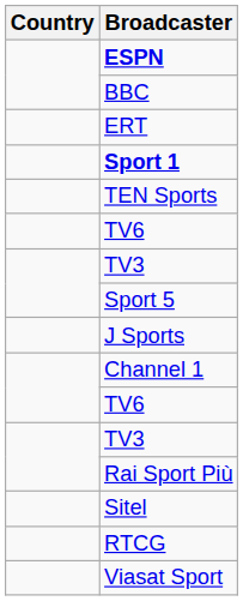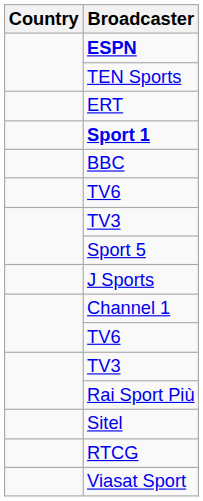row 3 | Broadcaster: BBC -> TEN Sports
row 6 | Broadcaster: TEN Sports -> BBC
